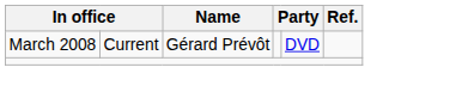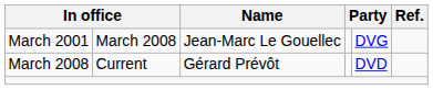+ row: March 2001 | March 2008 | Jean-Marc Le Gouellec | DVG
